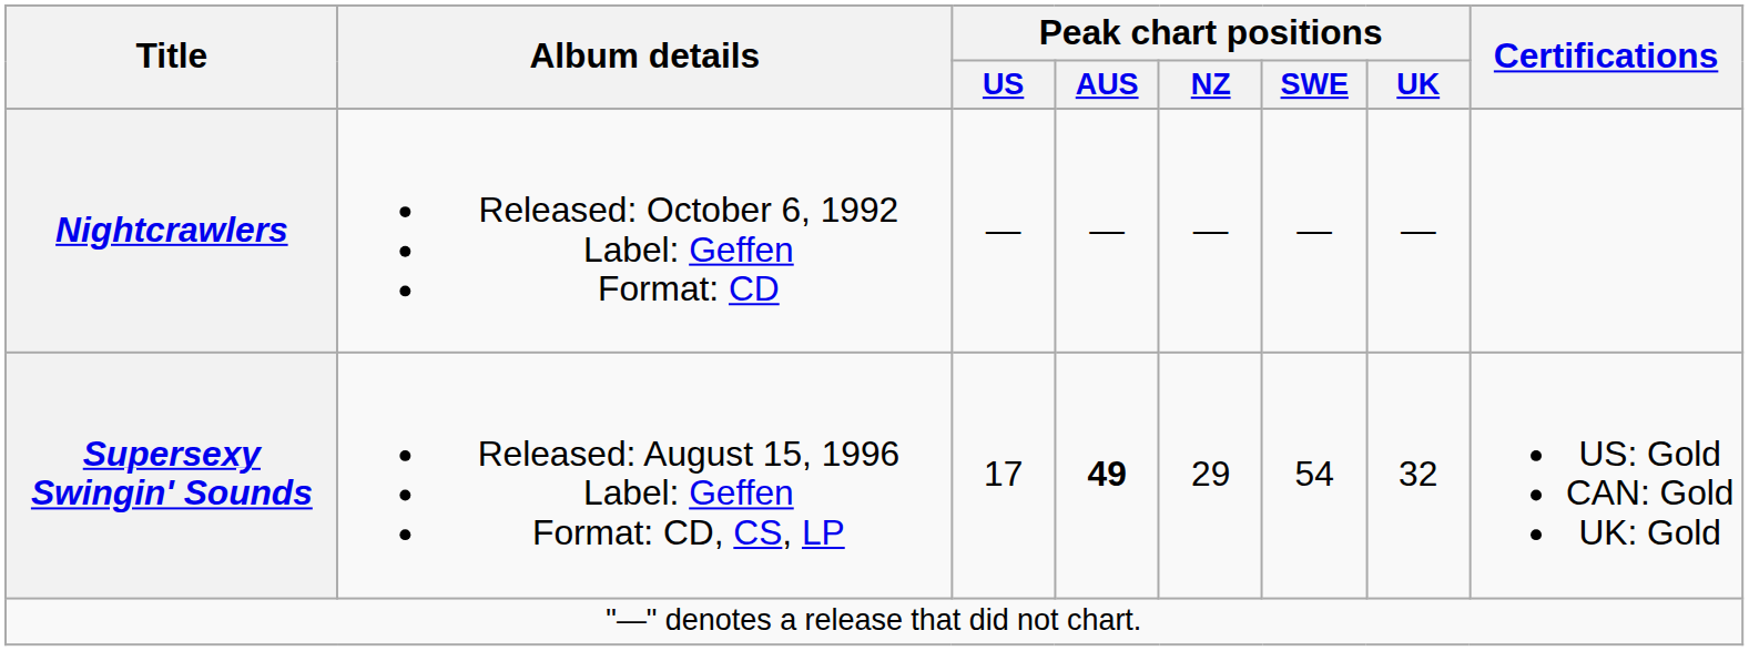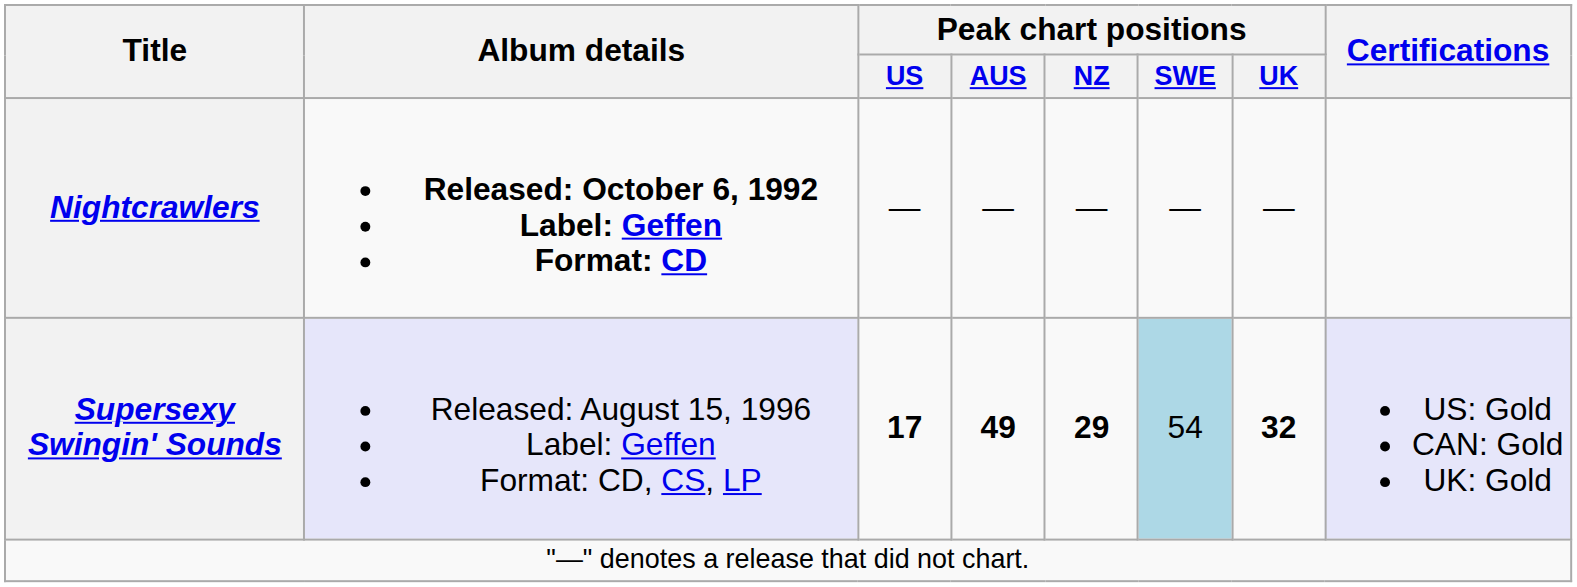Nightcrawlers | Album details: normal -> bold
Supersexy Swingin' Sounds | Album details: no background -> lavender background
Supersexy Swingin' Sounds | Peak chart positions / US: normal -> bold
Supersexy Swingin' Sounds | Peak chart positions / NZ: normal -> bold
Supersexy Swingin' Sounds | Peak chart positions / SWE: no background -> lightblue background
Supersexy Swingin' Sounds | Peak chart positions / UK: normal -> bold
Supersexy Swingin' Sounds | Certifications: no background -> lavender background
